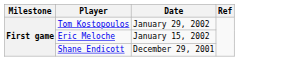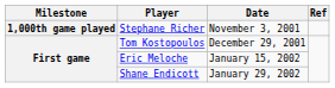+ row: 1,000th game played | Stephane Richer | November 3, 2001
Tom Kostopoulos | Date: January 29, 2002 -> December 29, 2001
Shane Endicott | Date: December 29, 2001 -> January 29, 2002
